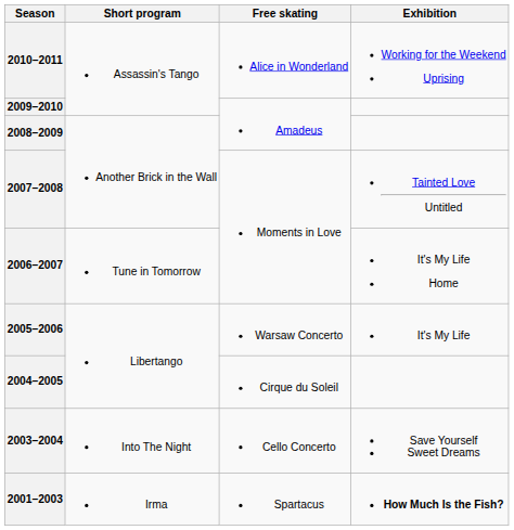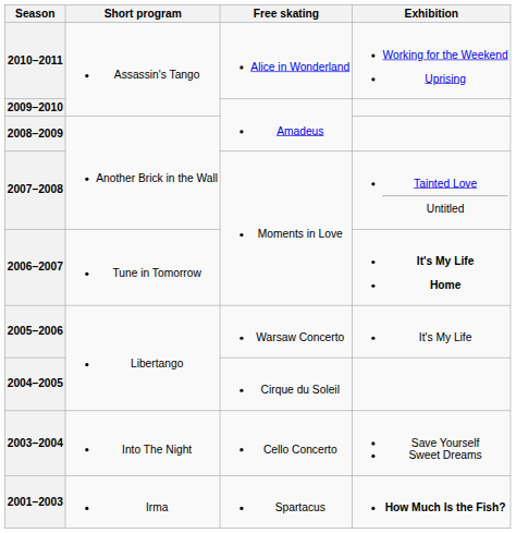2006–2007 | Exhibition: normal -> bold
